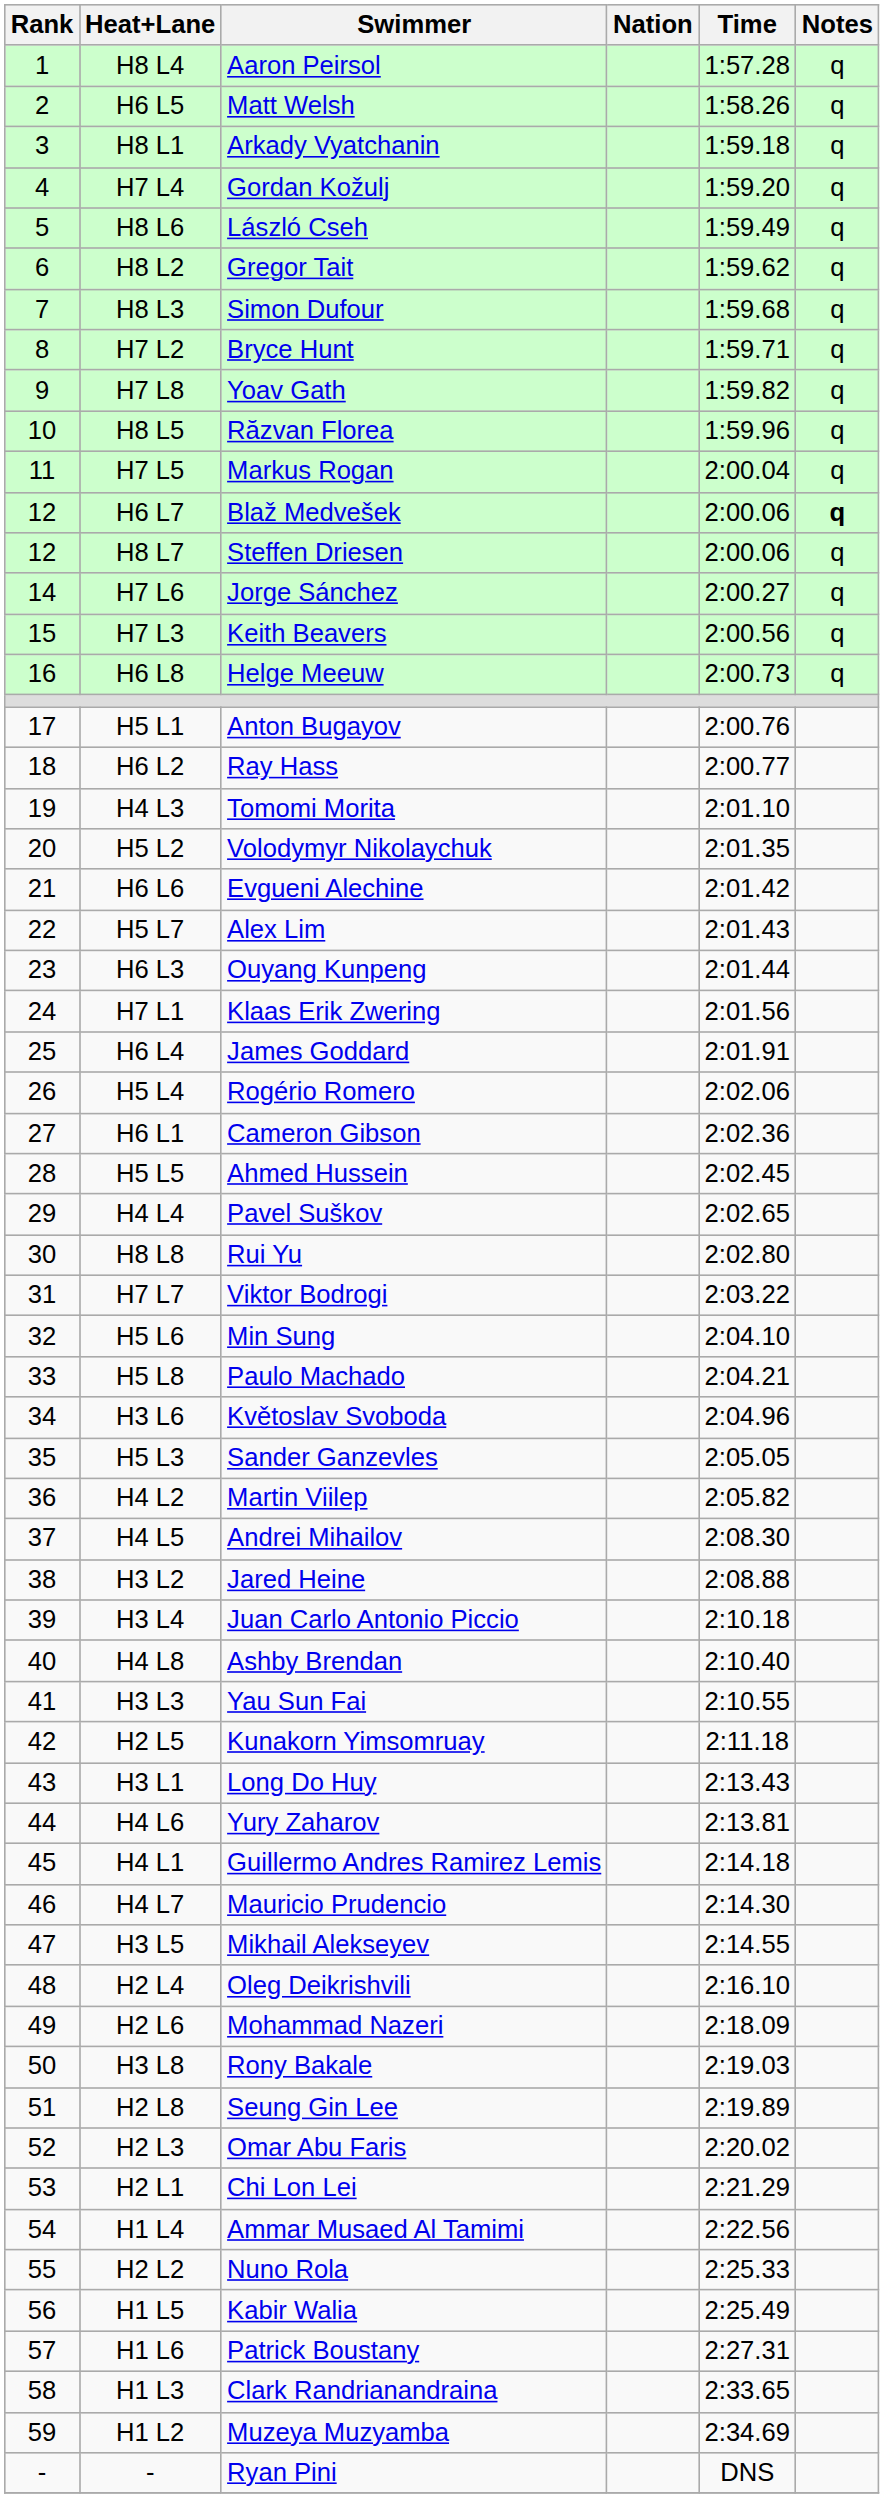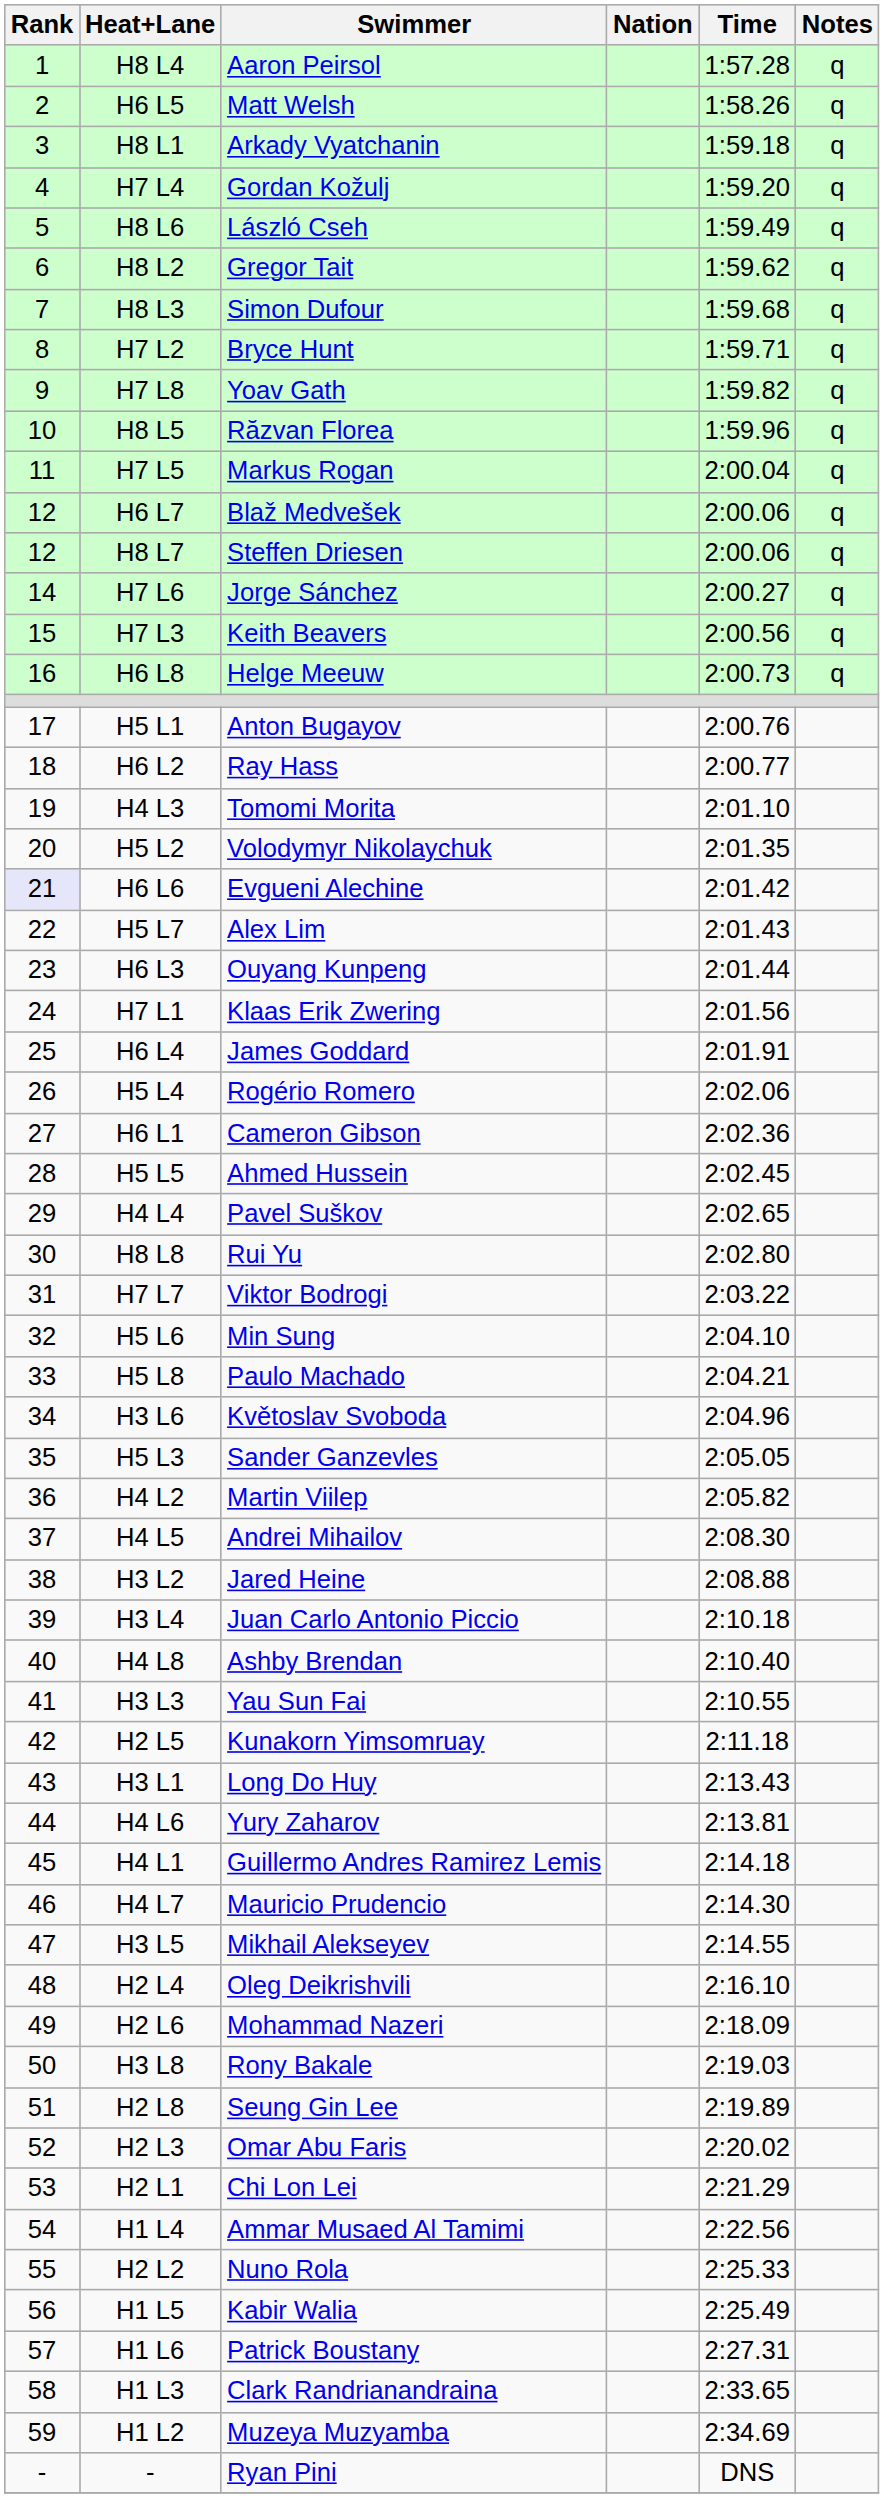H6 L7 | Notes: bold -> normal
H6 L6 | Rank: no background -> lavender background
